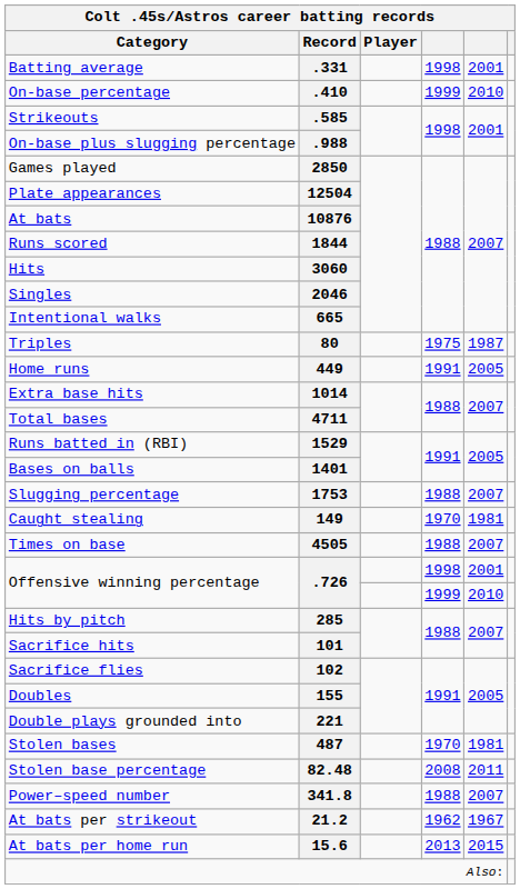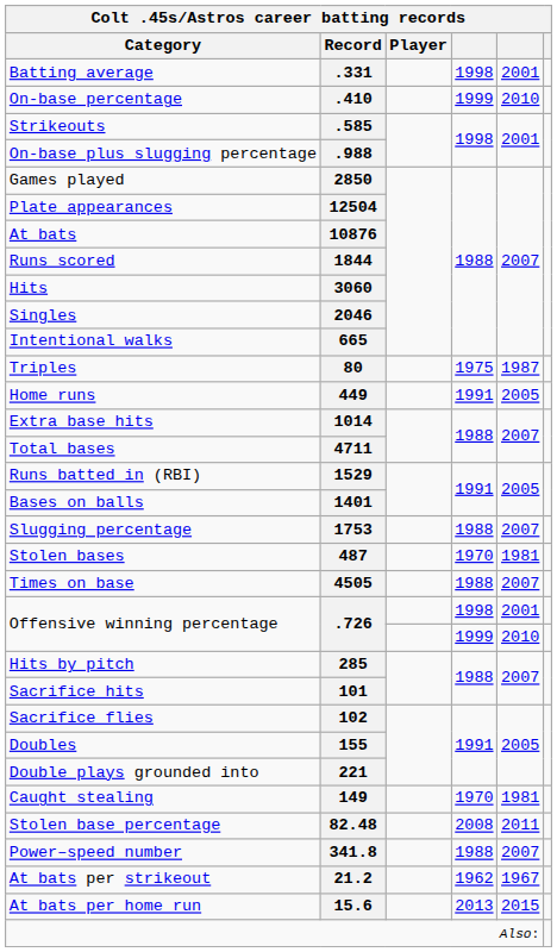rows swapped: 487 <-> 149
